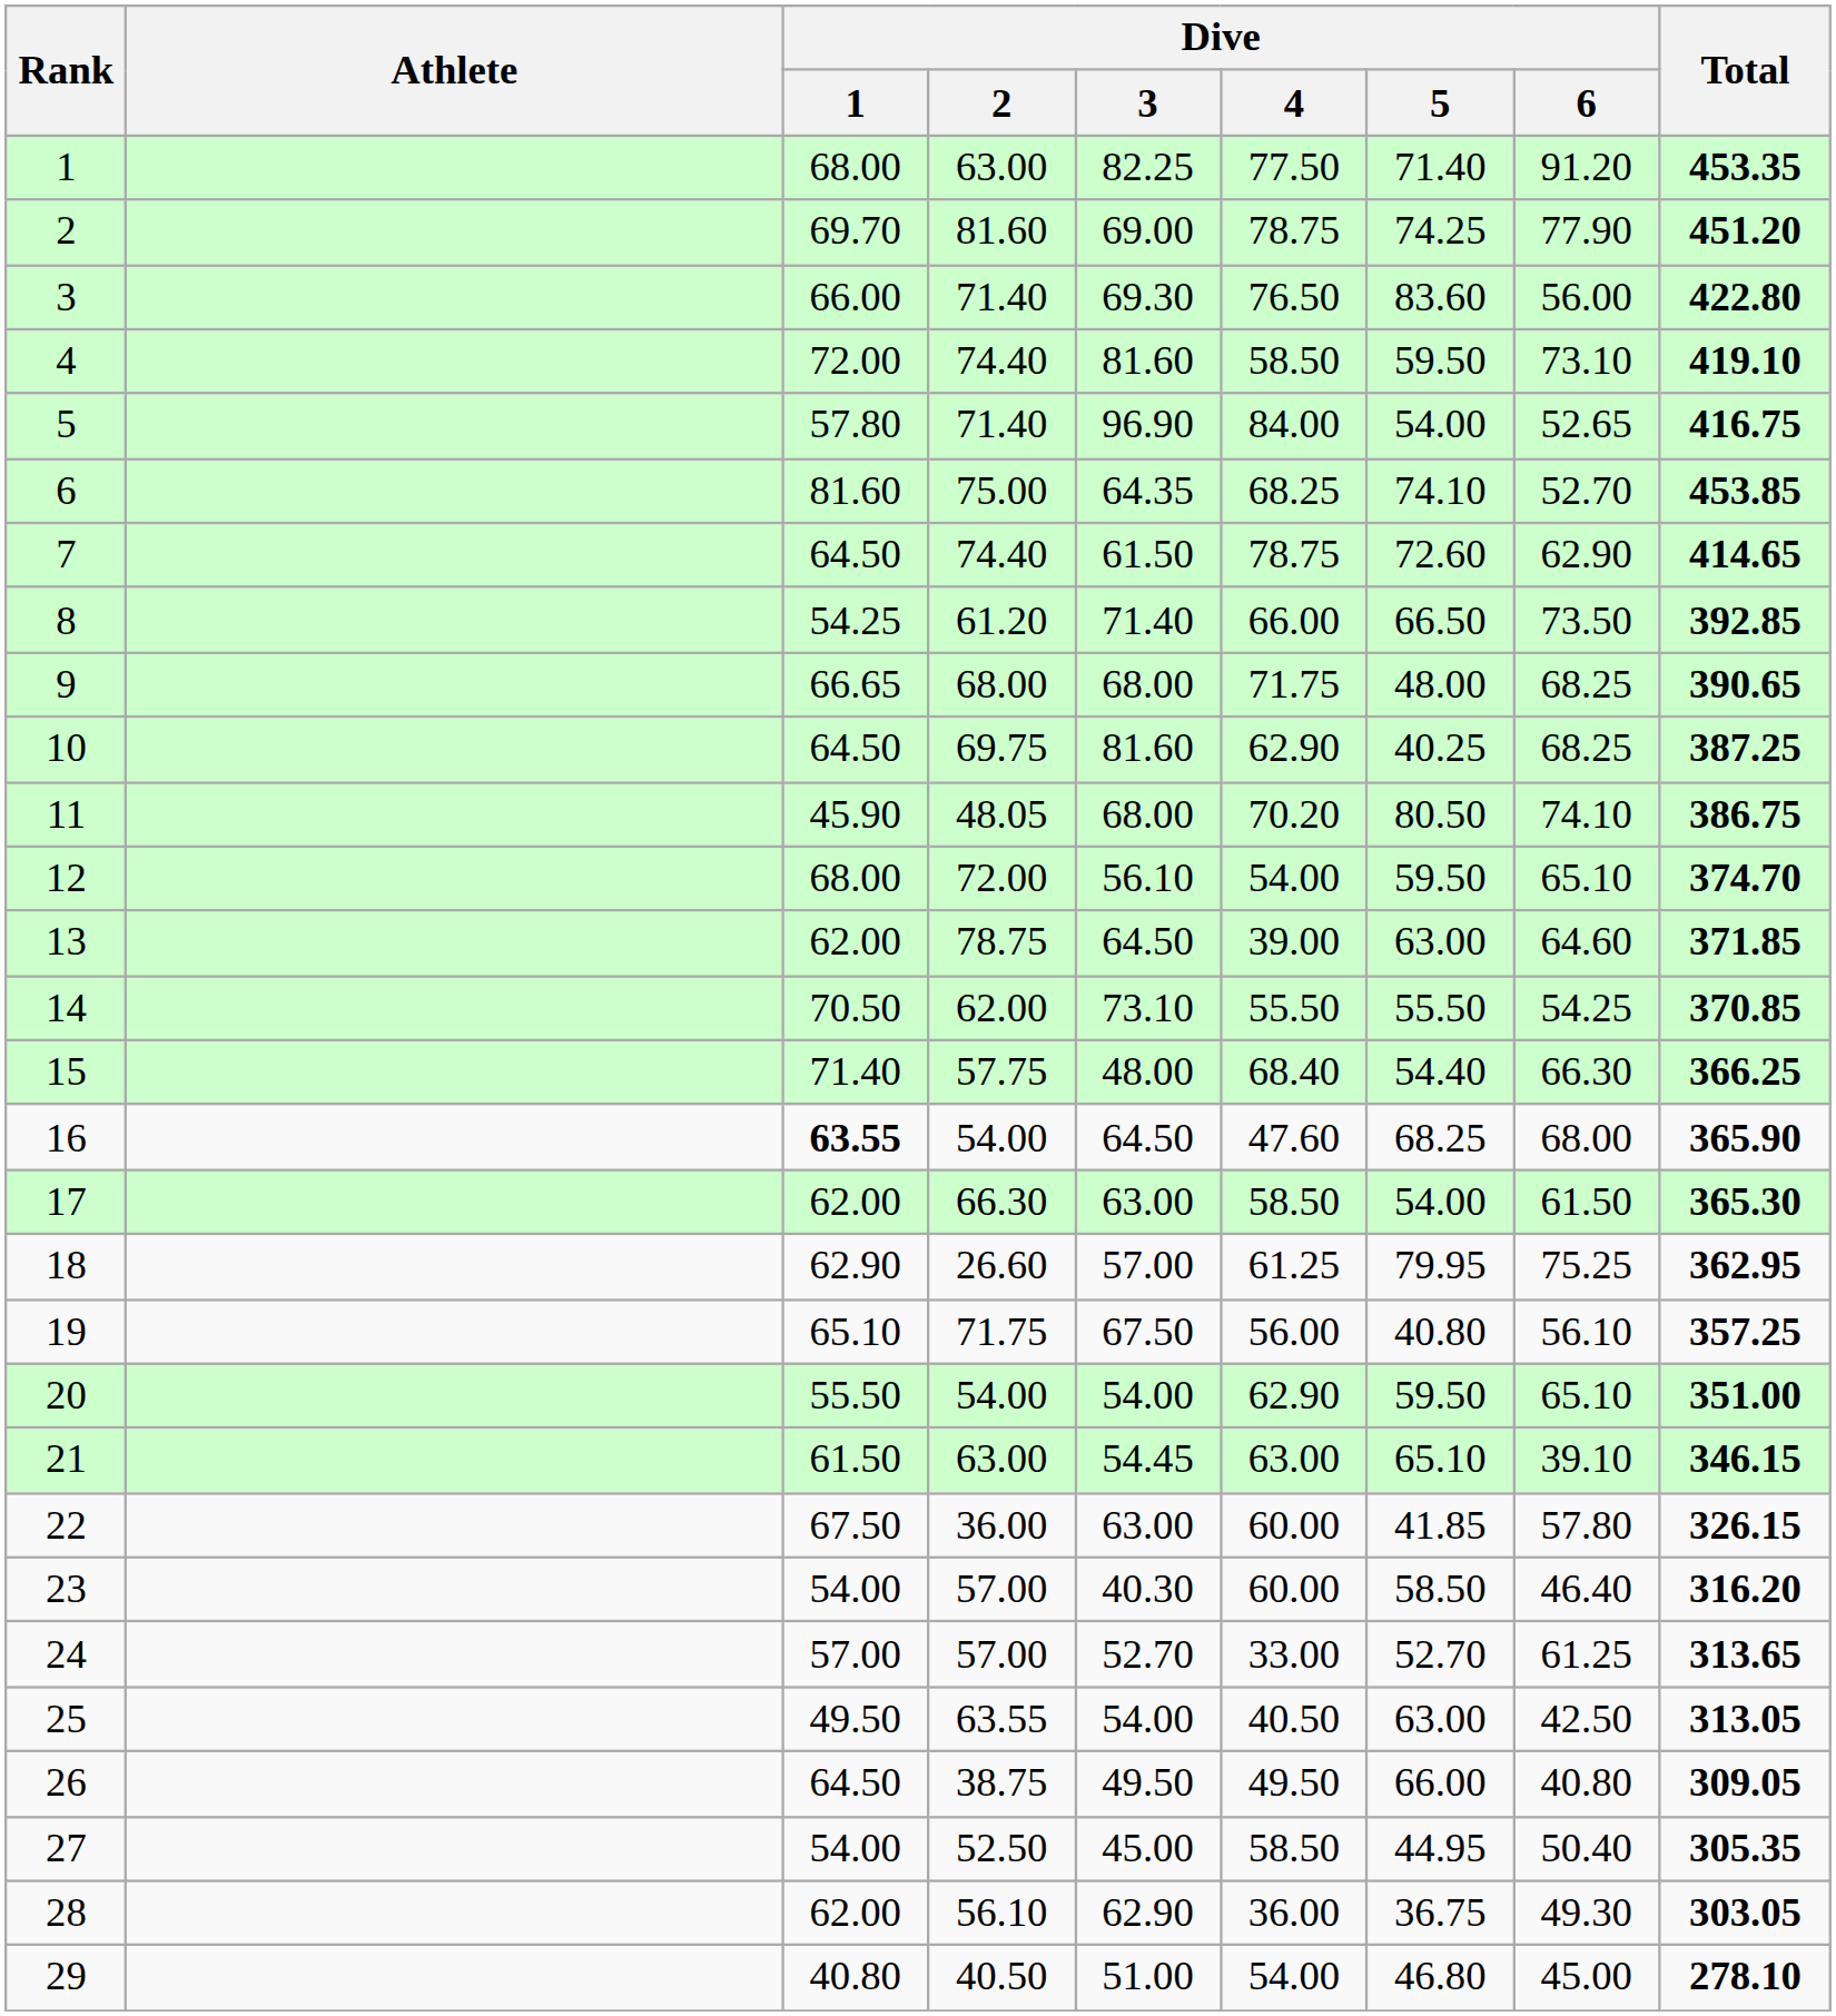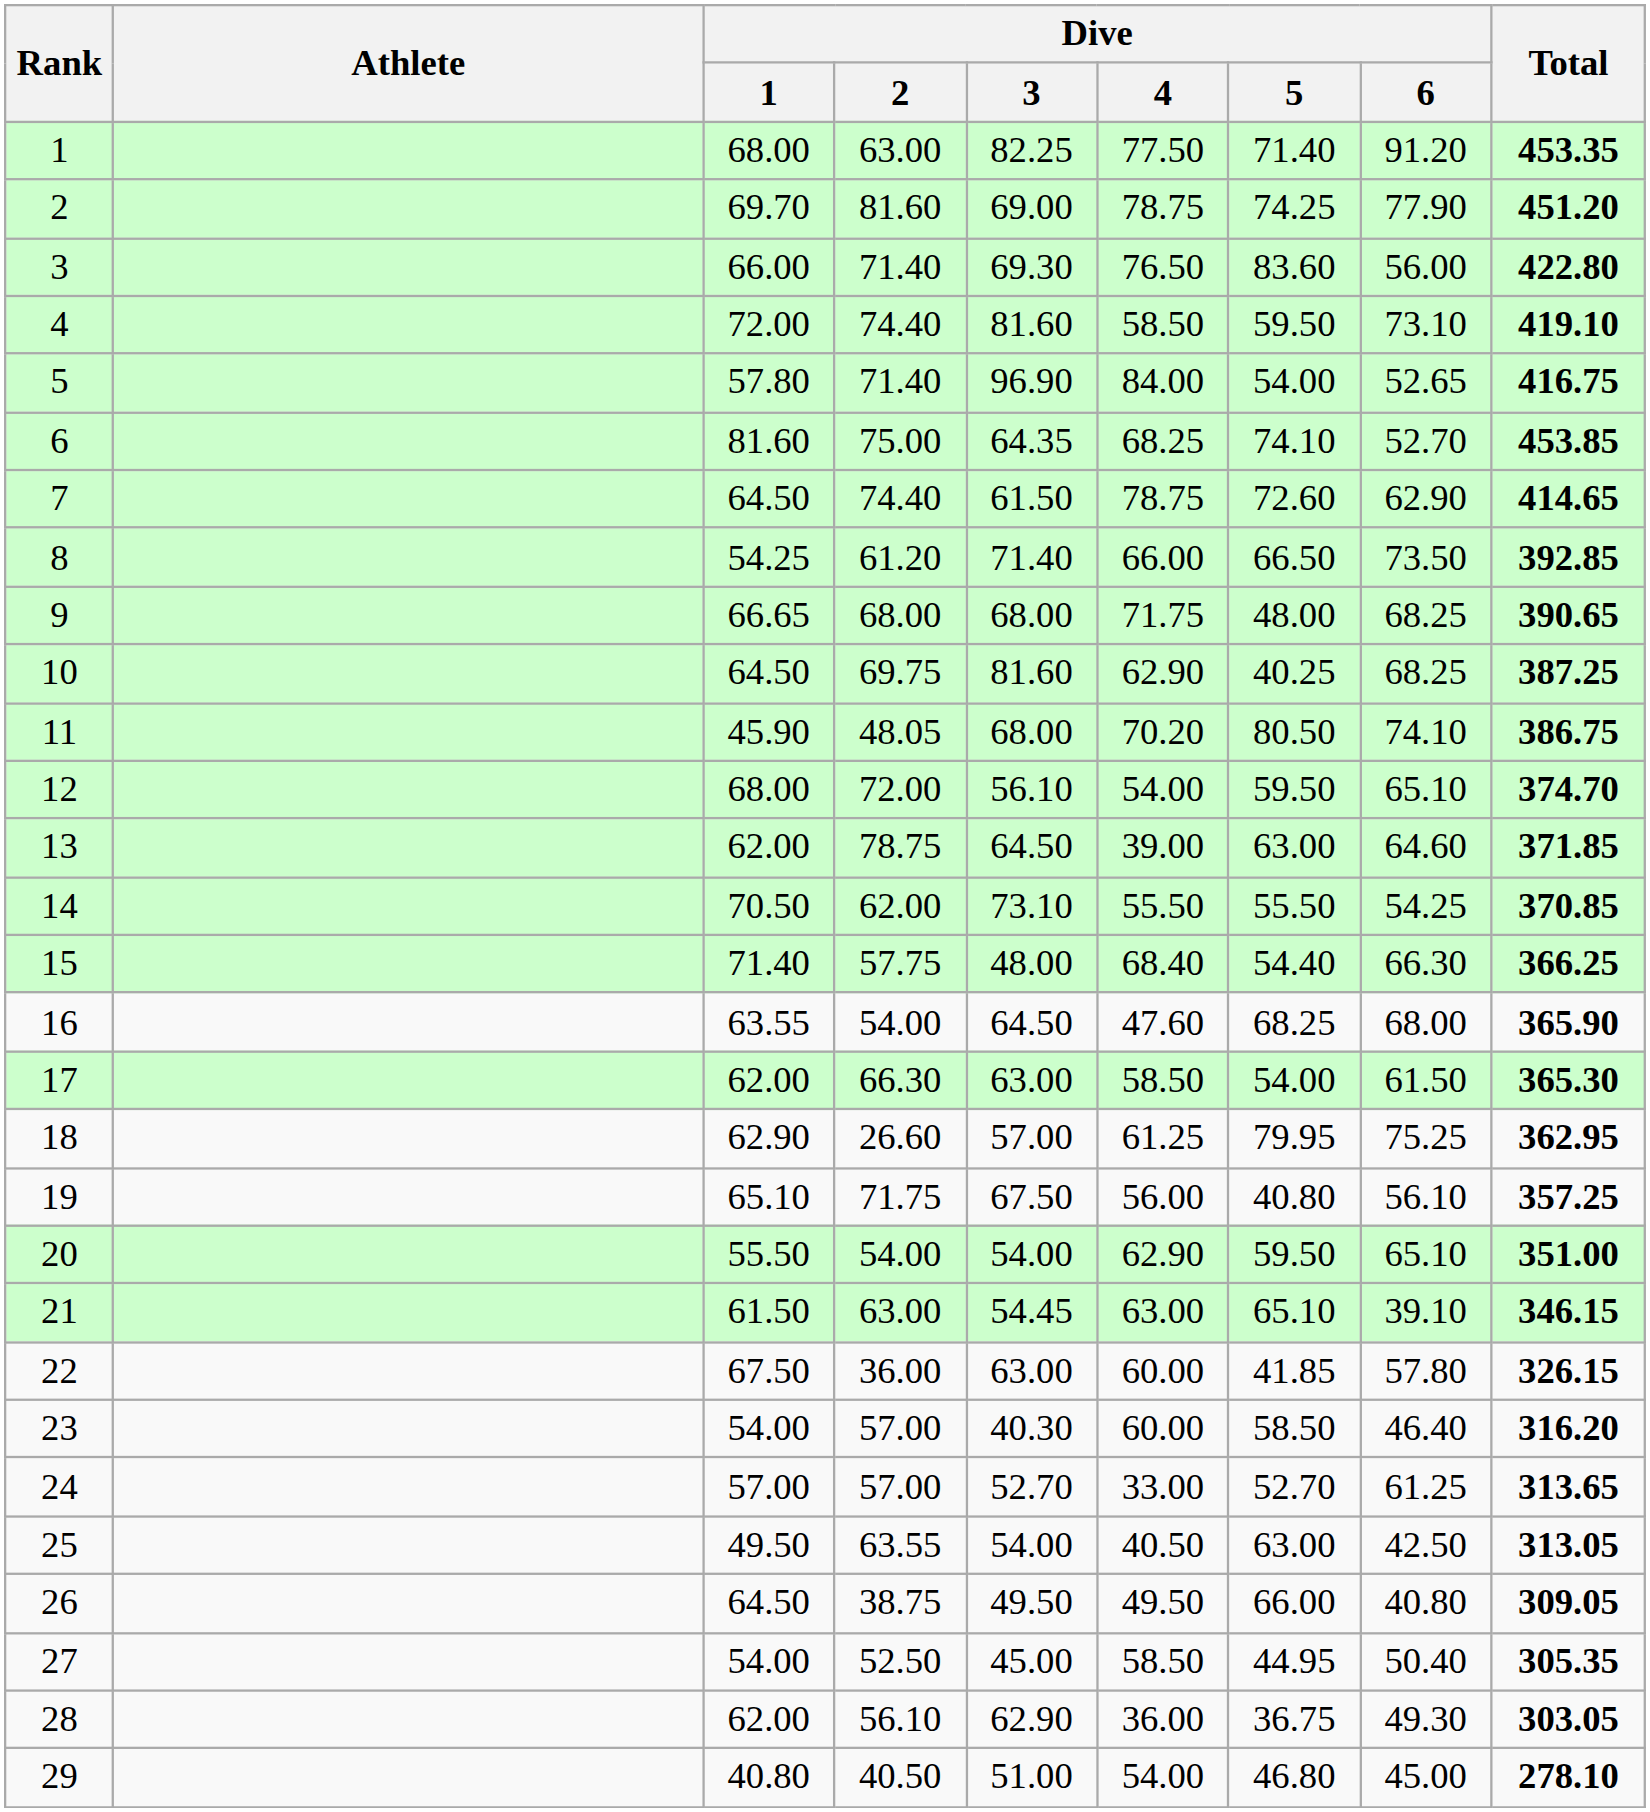16 | Dive / 1: bold -> normal
